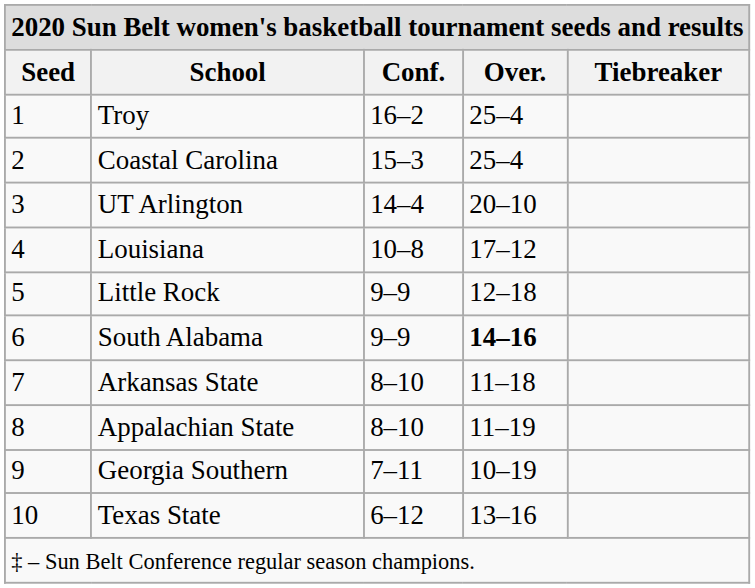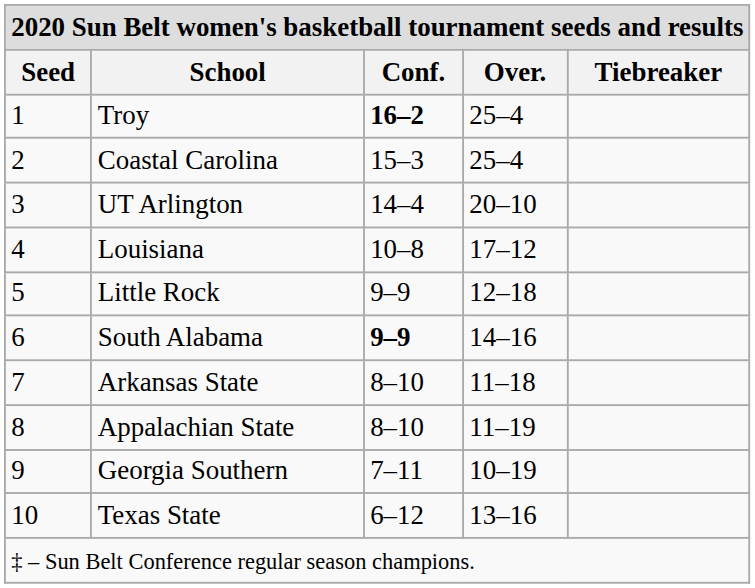Troy | Conf.: normal -> bold
South Alabama | Conf.: normal -> bold
South Alabama | Over.: bold -> normal
